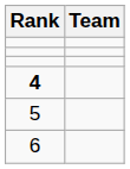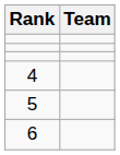row 5 | Rank: bold -> normal
